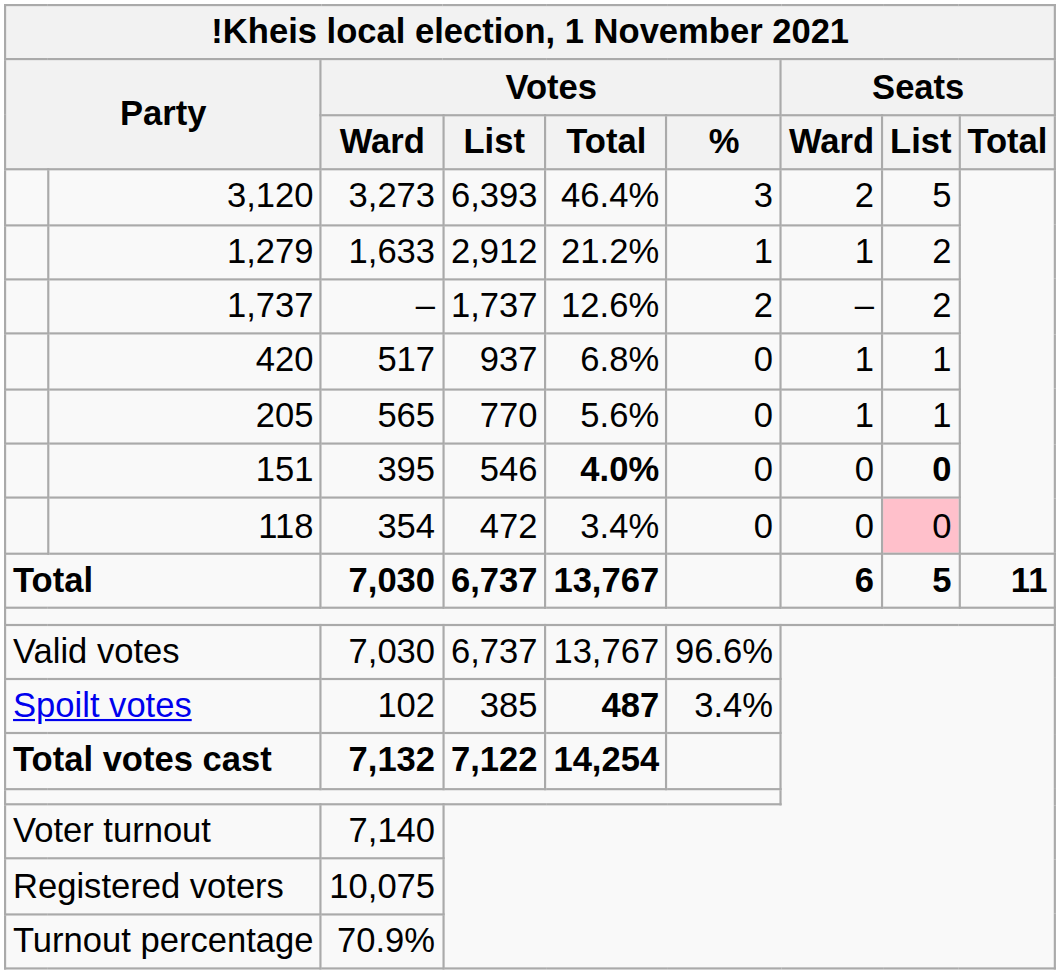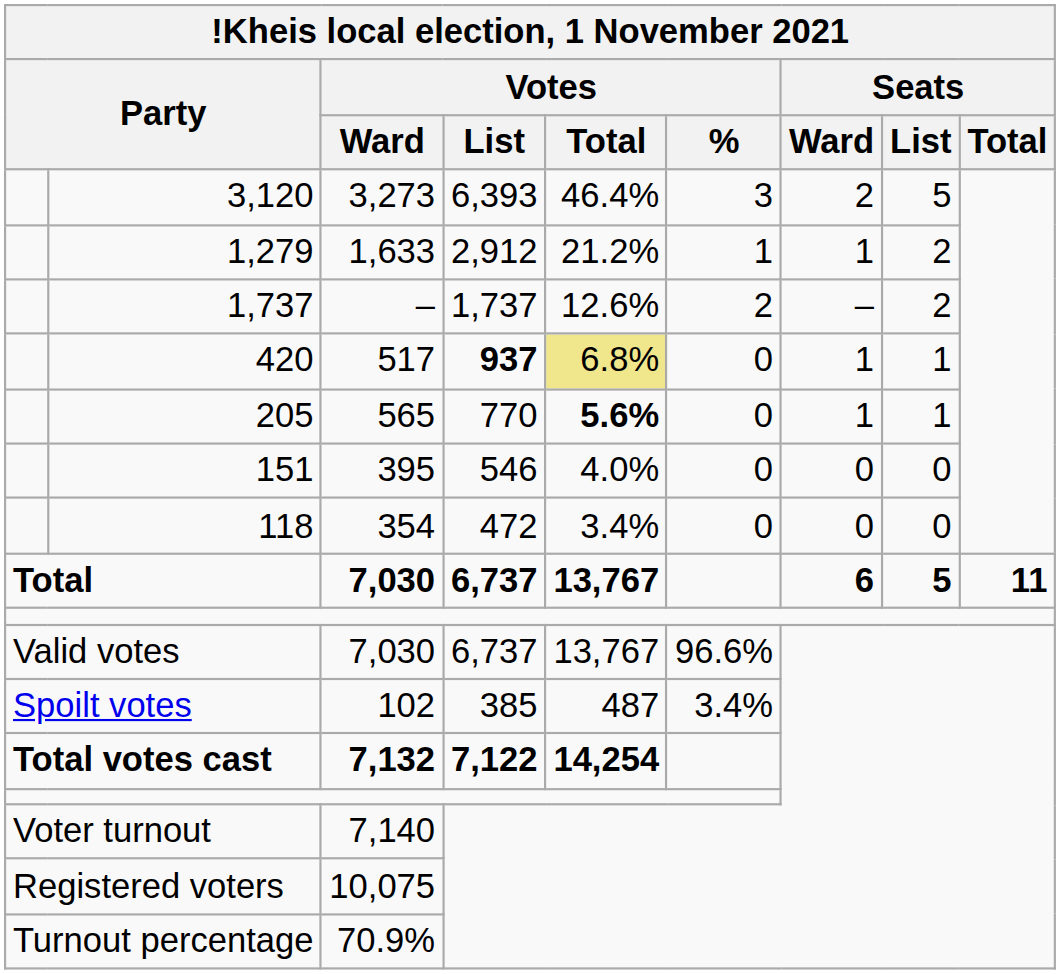420 | Votes / List: normal -> bold
420 | Votes / Total: no background -> khaki background
205 | Votes / Total: normal -> bold
151 | Votes / Total: bold -> normal
151 | Seats / List: bold -> normal
118 | Seats / List: pink background -> no background
Spoilt votes | Votes / Total: bold -> normal
